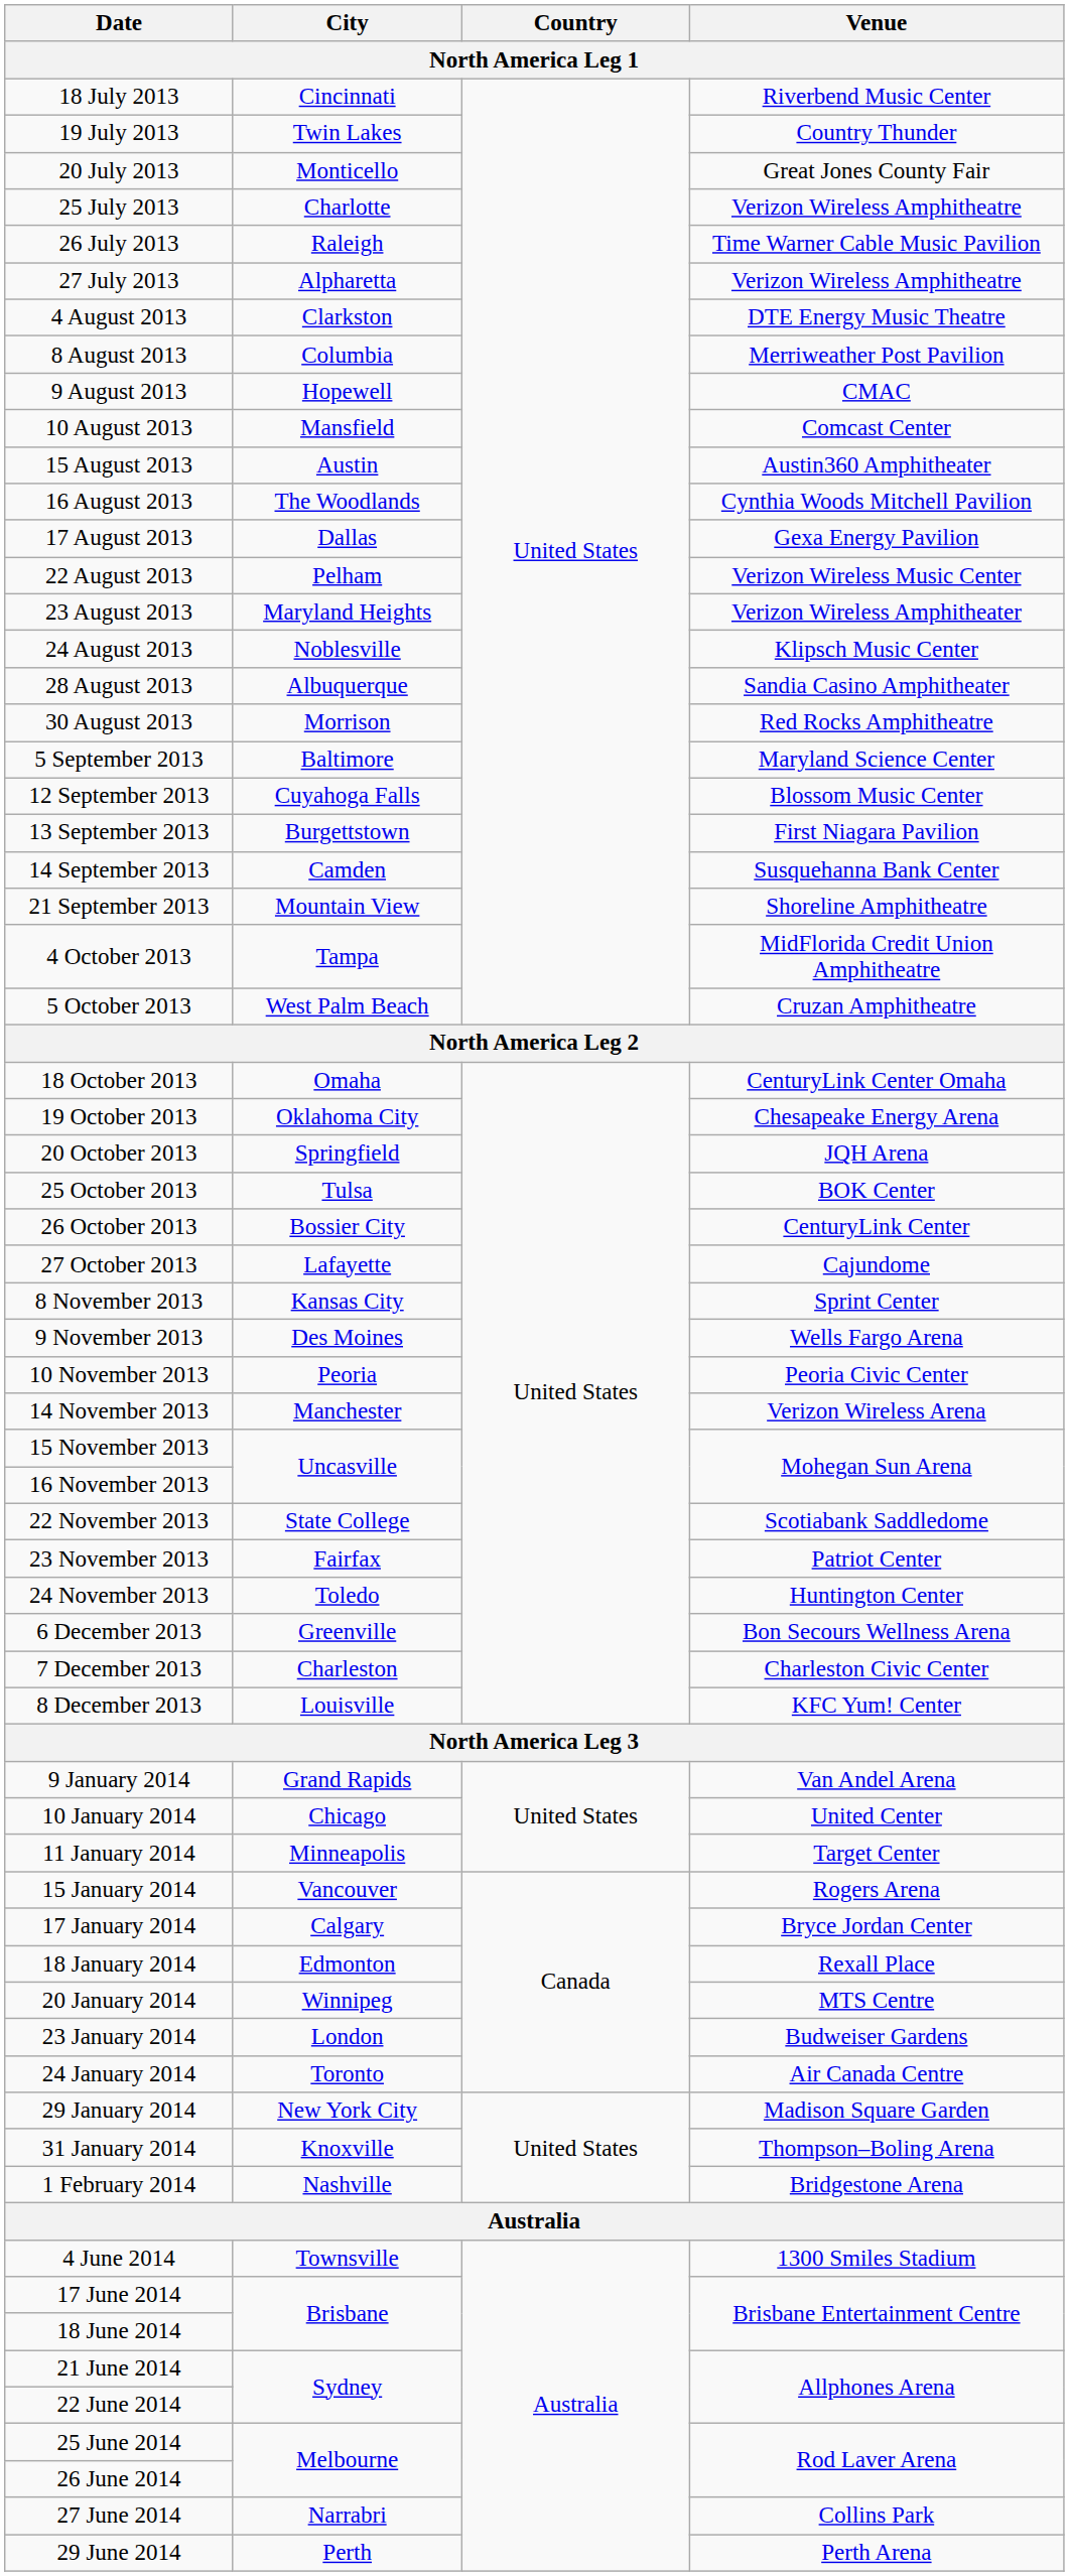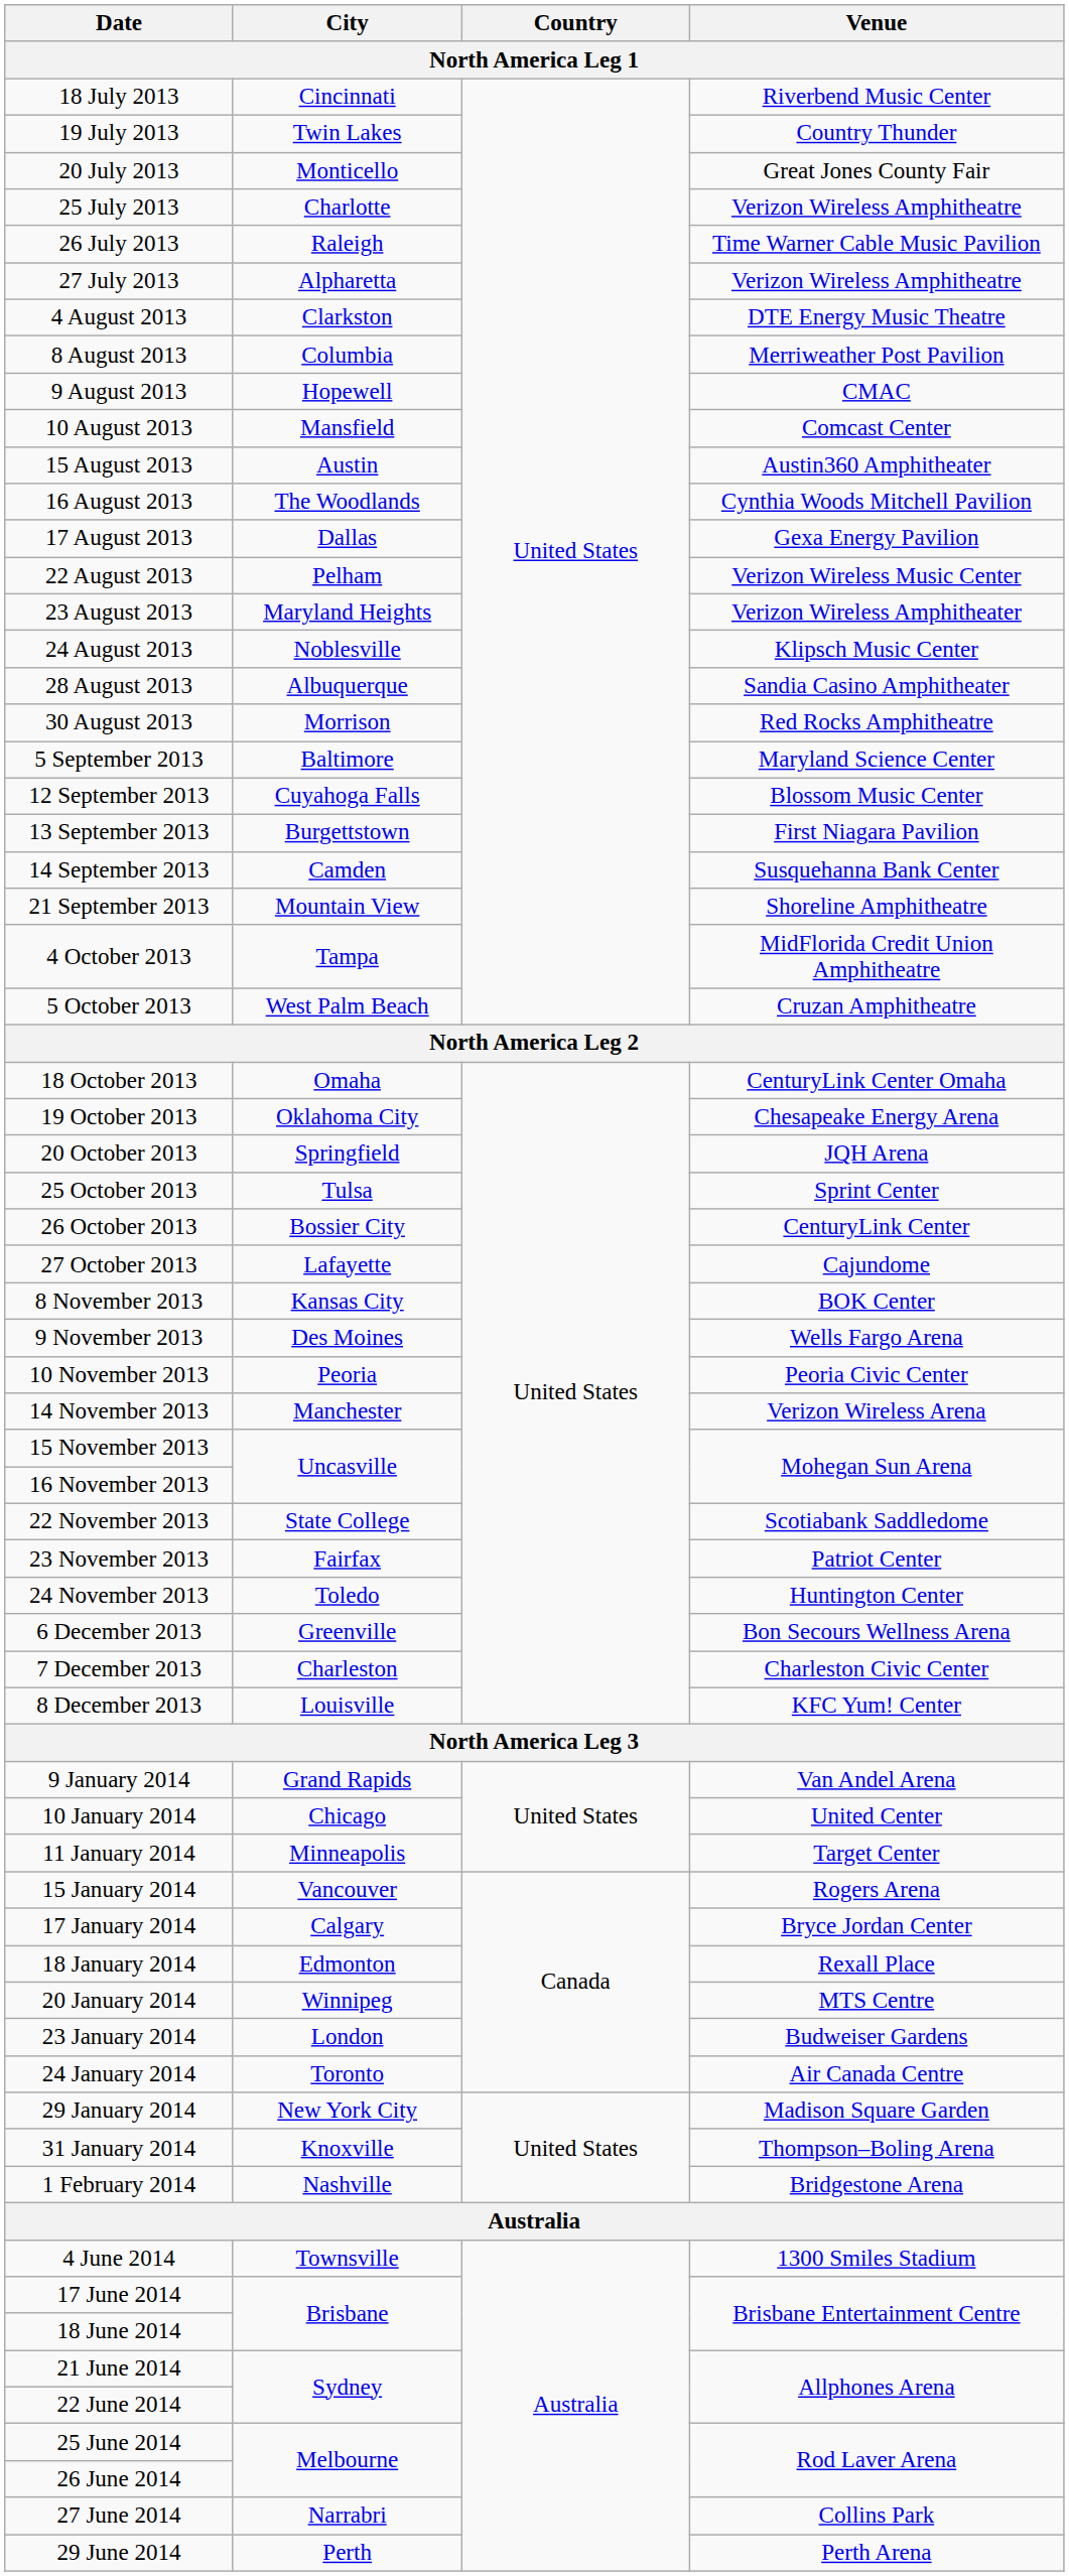25 October 2013 | Venue: BOK Center -> Sprint Center
8 November 2013 | Venue: Sprint Center -> BOK Center
